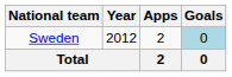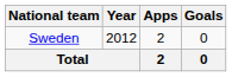Sweden | Goals: lightblue background -> no background
